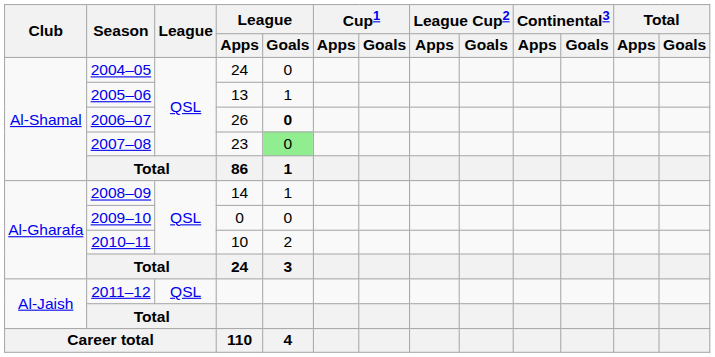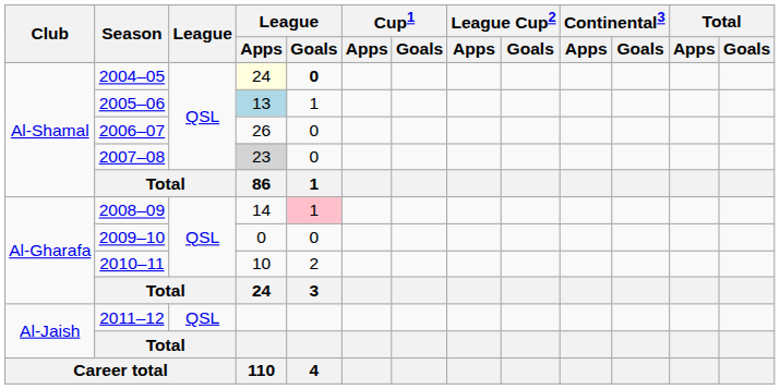2004–05 | League / Apps: no background -> lightyellow background
2004–05 | League / Goals: normal -> bold
2005–06 | League / Apps: no background -> lightblue background
2006–07 | League / Goals: bold -> normal
2007–08 | League / Apps: no background -> lightgrey background
2007–08 | League / Goals: lightgreen background -> no background
2008–09 | League / Goals: no background -> pink background
